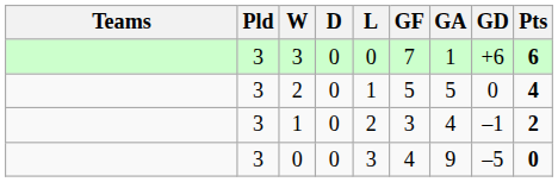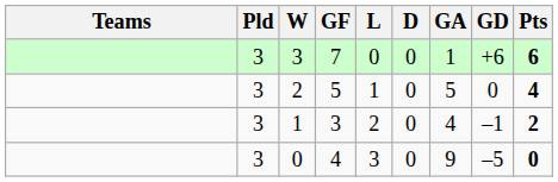columns swapped: D <-> GF
